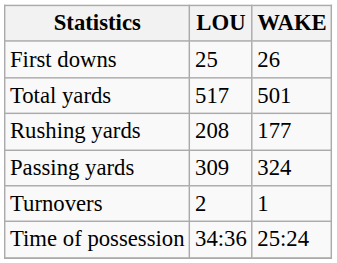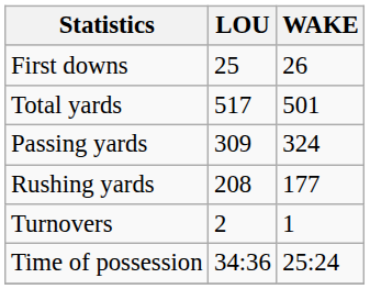rows swapped: Rushing yards <-> Passing yards
